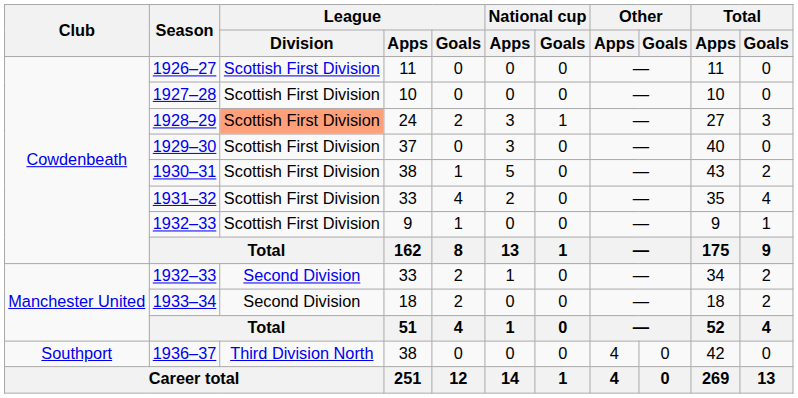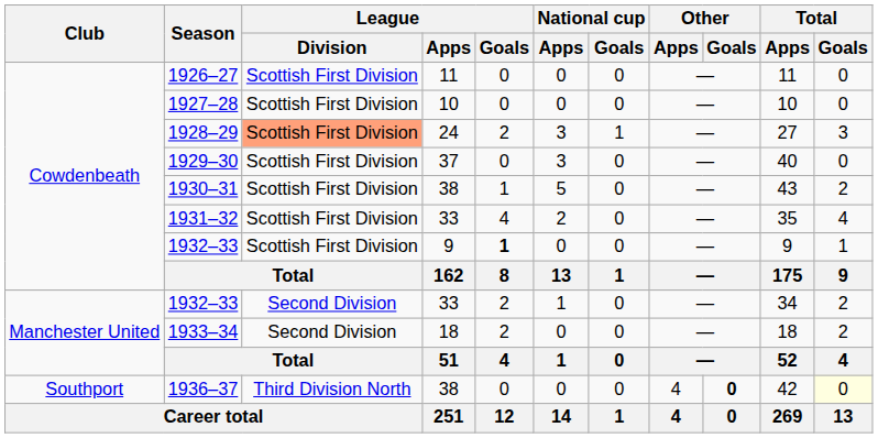1932–33 / 9 | League / Goals: normal -> bold
1936–37 | Other / Goals: normal -> bold
1936–37 | Total / Goals: no background -> lightyellow background
